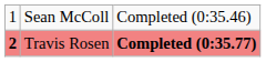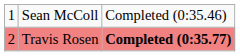Travis Rosen | column 1: bold -> normal
